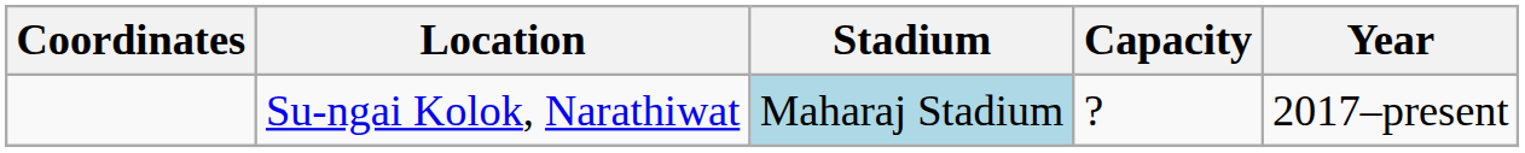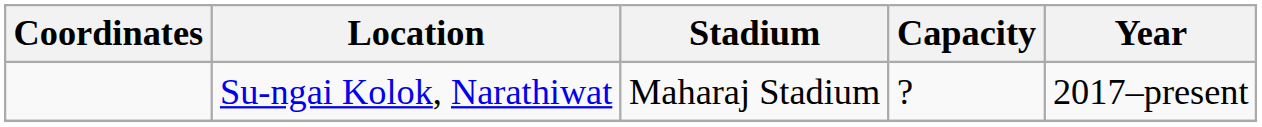Su-ngai Kolok, Narathiwat | Stadium: lightblue background -> no background
